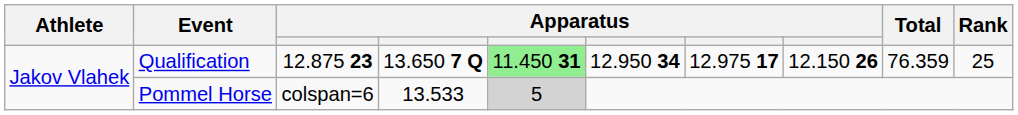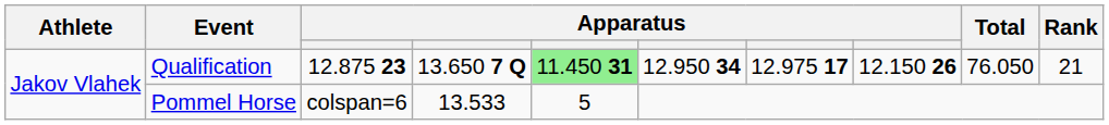Qualification | Total: 76.359 -> 76.050
Qualification | Rank: 25 -> 21
Pommel Horse | column 5: lightgrey background -> no background
